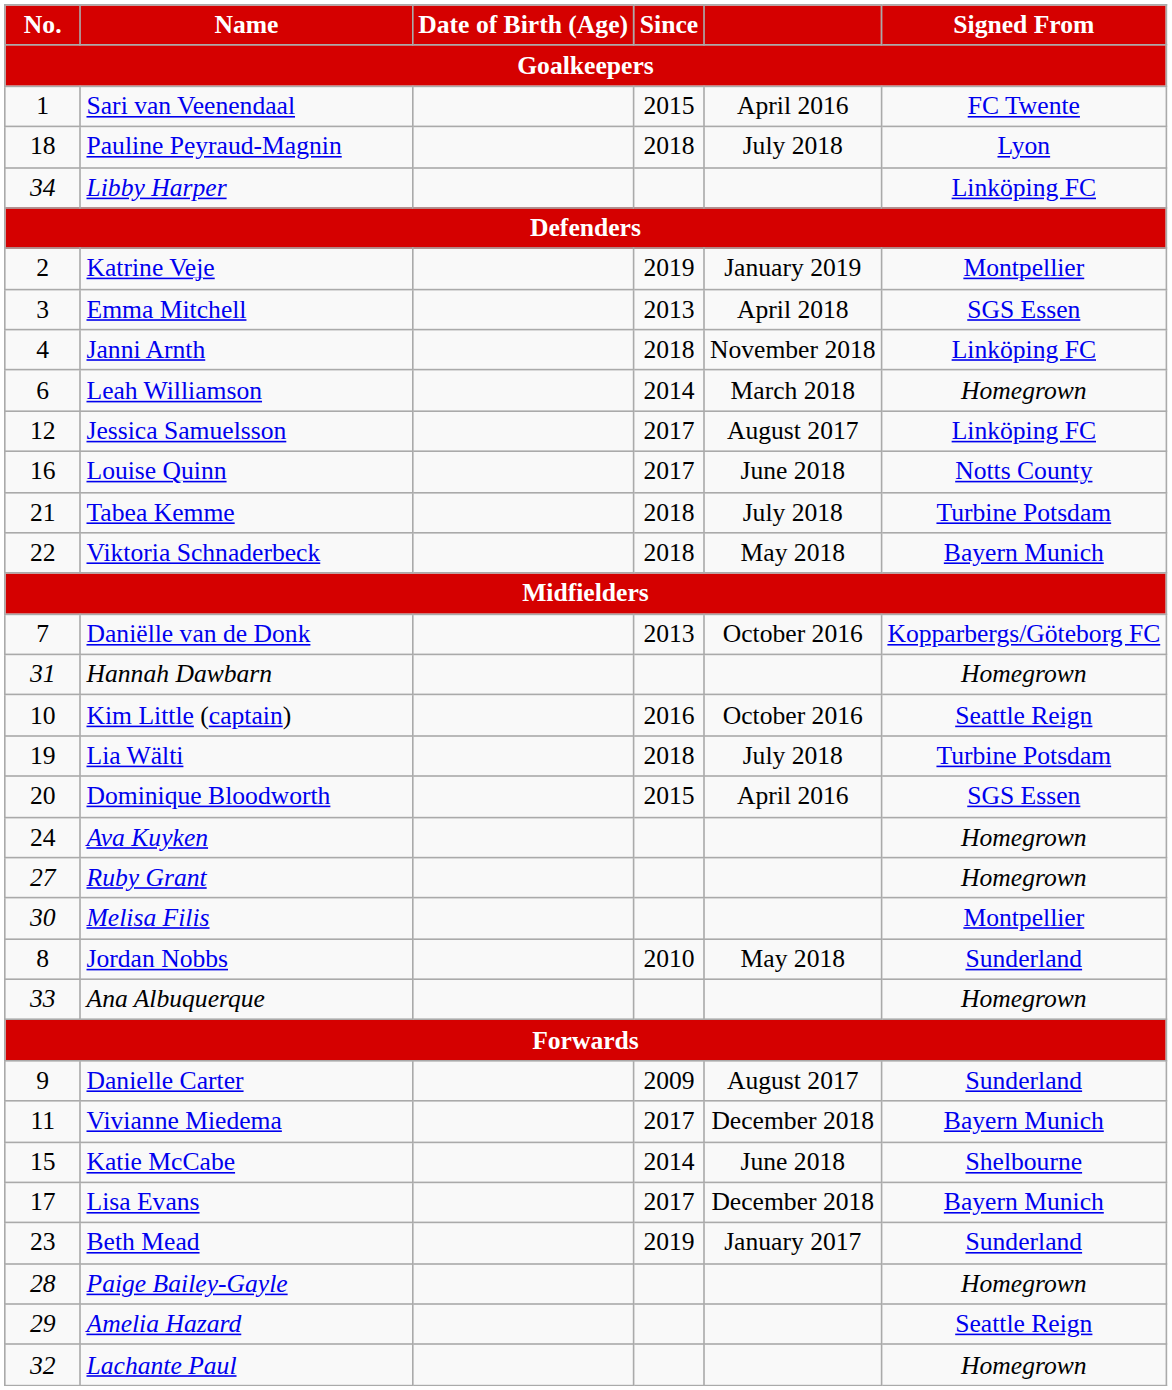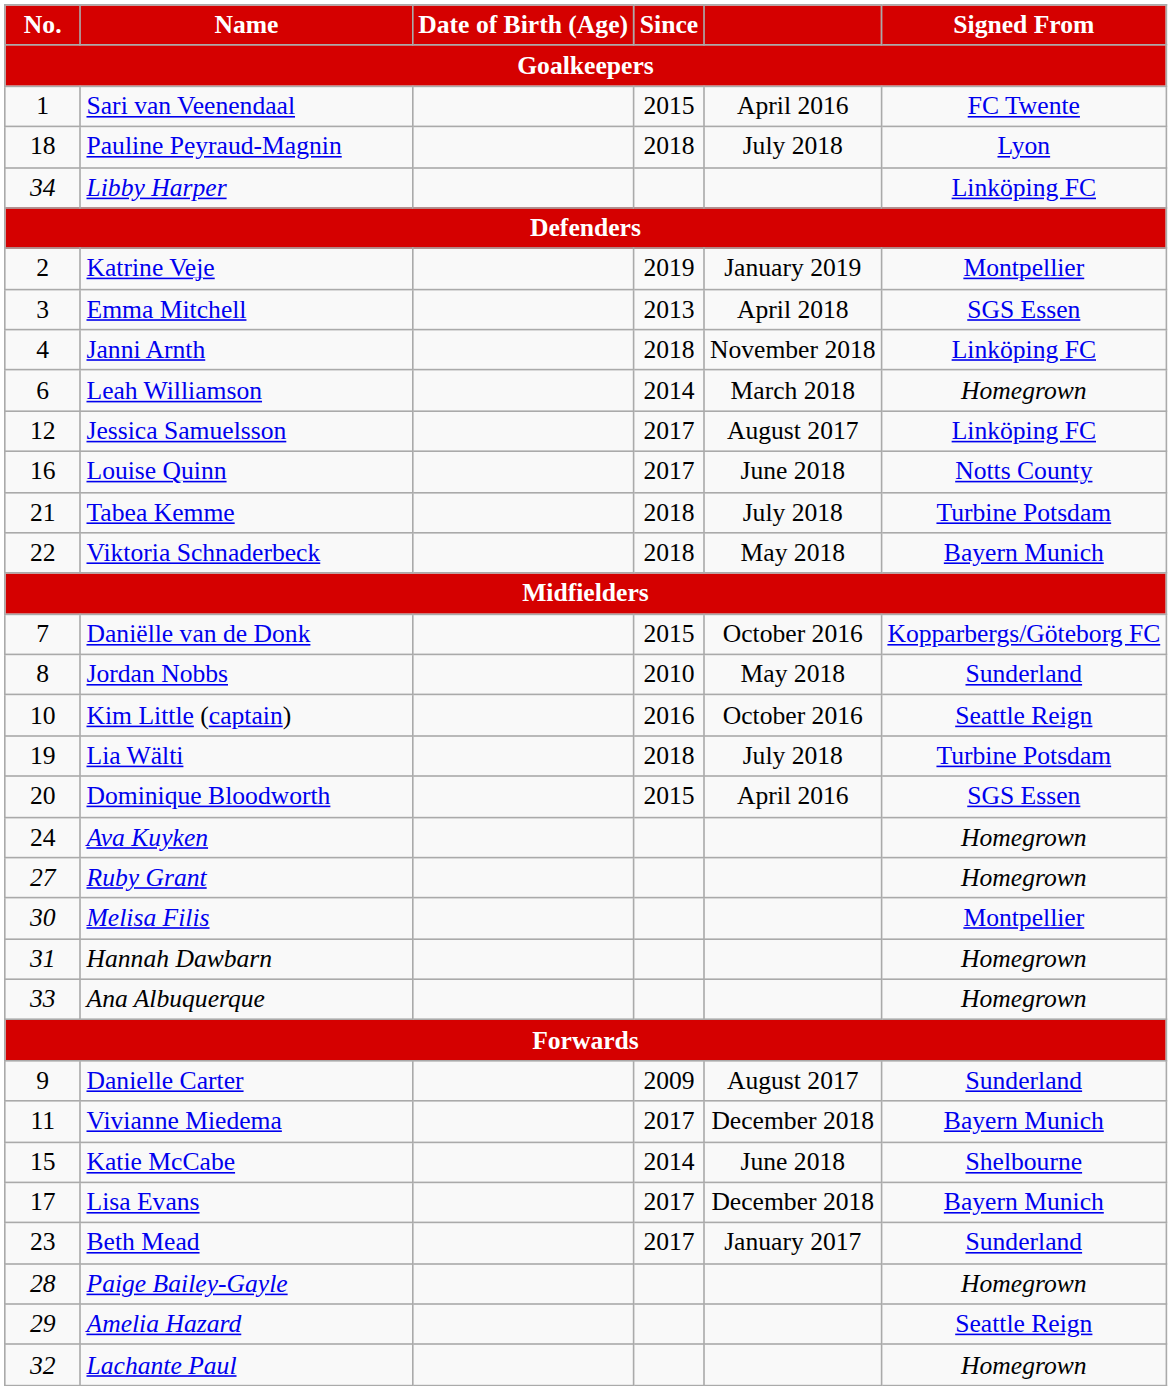Daniëlle van de Donk | Since: 2013 -> 2015
rows swapped: Jordan Nobbs <-> Hannah Dawbarn
Beth Mead | Since: 2019 -> 2017
